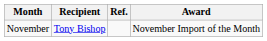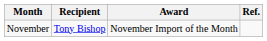columns swapped: Award <-> Ref.
